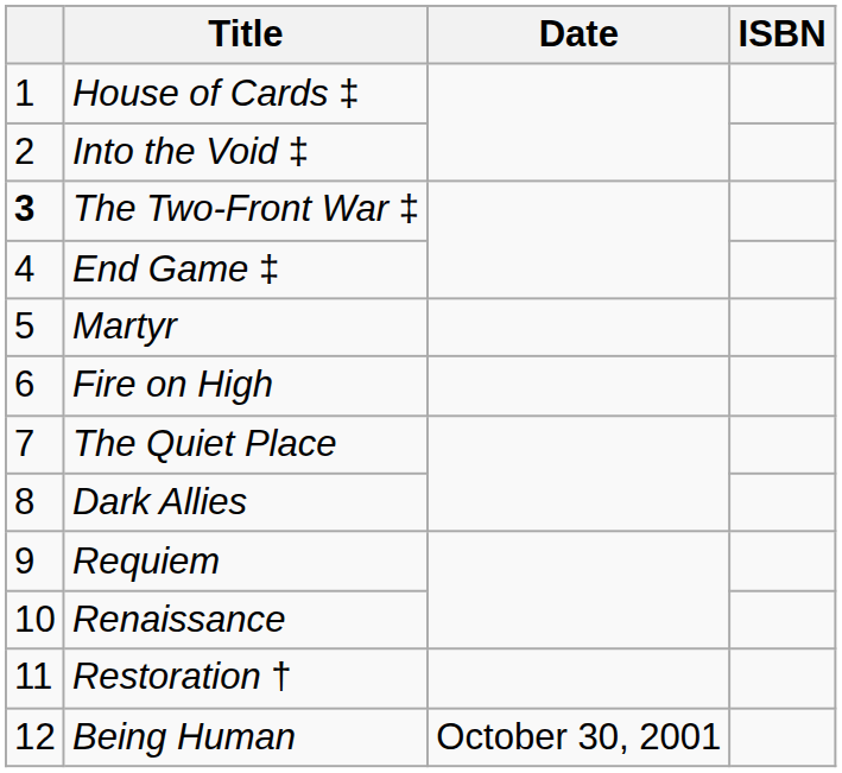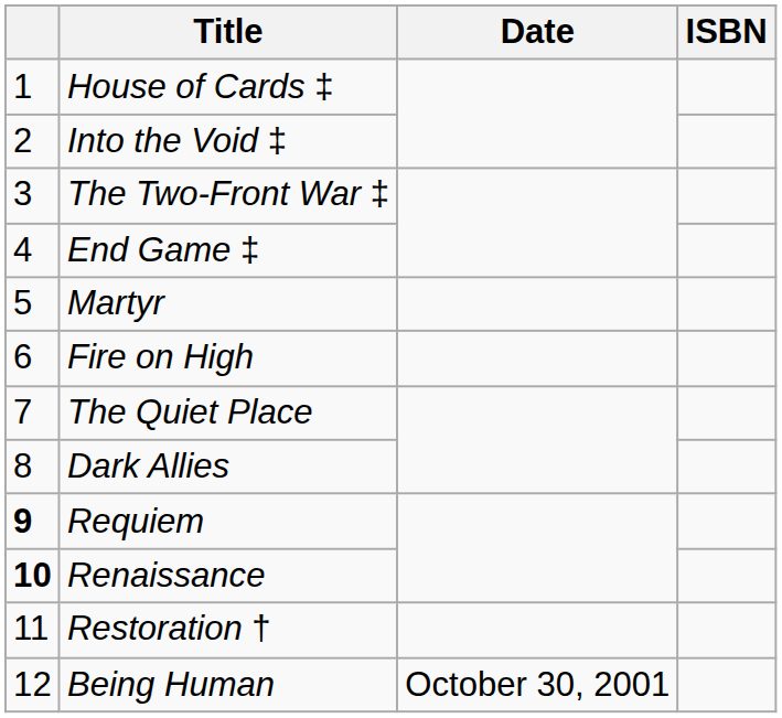The Two-Front War ‡ | column 1: bold -> normal
Requiem | column 1: normal -> bold
Renaissance | column 1: normal -> bold
